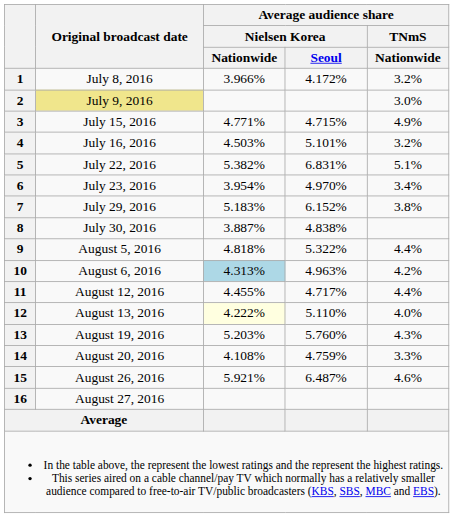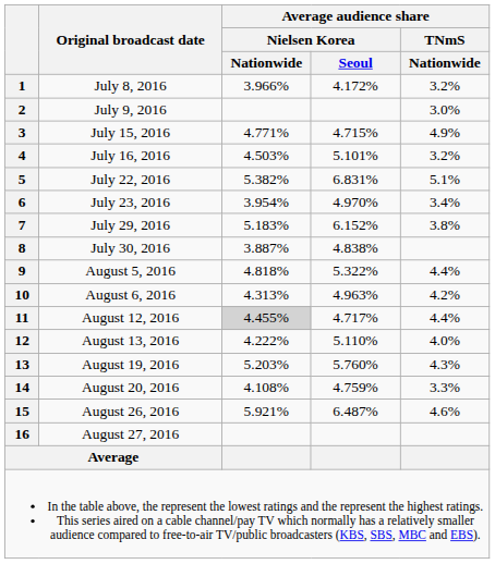2 | Original broadcast date: khaki background -> no background
10 | Average audience share / Nielsen Korea / Nationwide: lightblue background -> no background
11 | Average audience share / Nielsen Korea / Nationwide: no background -> lightgrey background
12 | Average audience share / Nielsen Korea / Nationwide: lightyellow background -> no background
